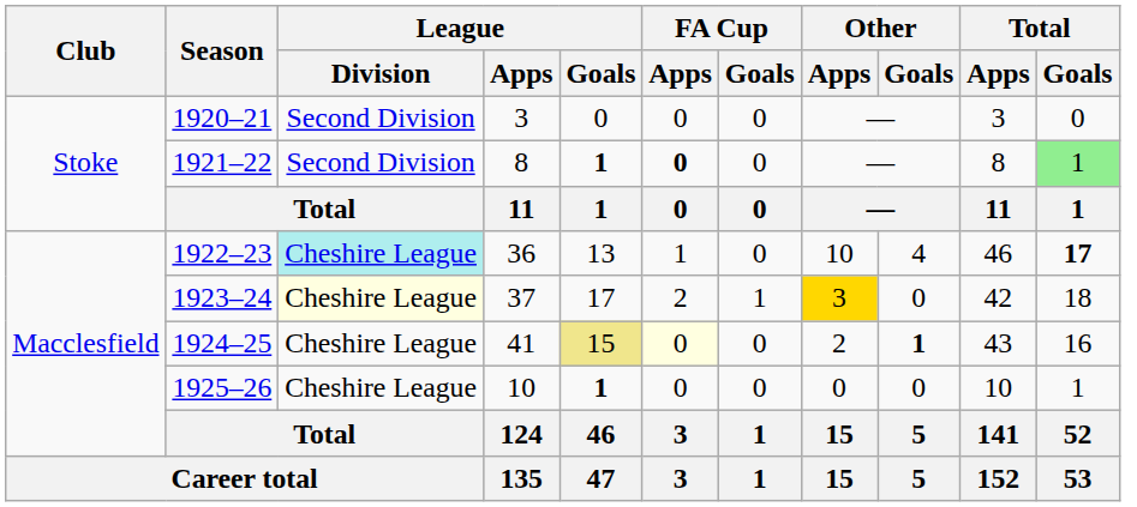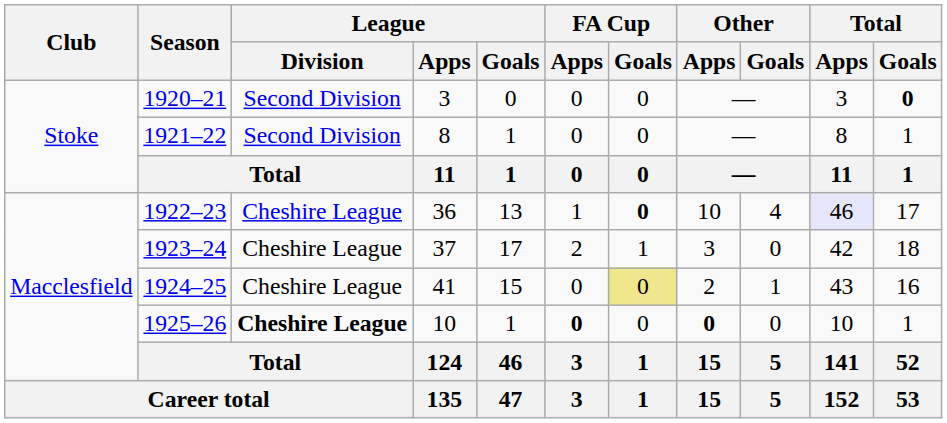1920–21 | Total / Goals: normal -> bold
1921–22 | League / Goals: bold -> normal
1921–22 | FA Cup / Apps: bold -> normal
1921–22 | Total / Goals: lightgreen background -> no background
1922–23 | League / Division: paleturquoise background -> no background
1922–23 | FA Cup / Goals: normal -> bold
1922–23 | Total / Apps: no background -> lavender background
1922–23 | Total / Goals: bold -> normal
1923–24 | League / Division: lightyellow background -> no background
1923–24 | Other / Apps: gold background -> no background
1924–25 | League / Goals: khaki background -> no background
1924–25 | FA Cup / Apps: lightyellow background -> no background
1924–25 | FA Cup / Goals: no background -> khaki background
1924–25 | Other / Goals: bold -> normal
1925–26 | League / Division: normal -> bold
1925–26 | League / Goals: bold -> normal
1925–26 | FA Cup / Apps: normal -> bold
1925–26 | Other / Apps: normal -> bold
